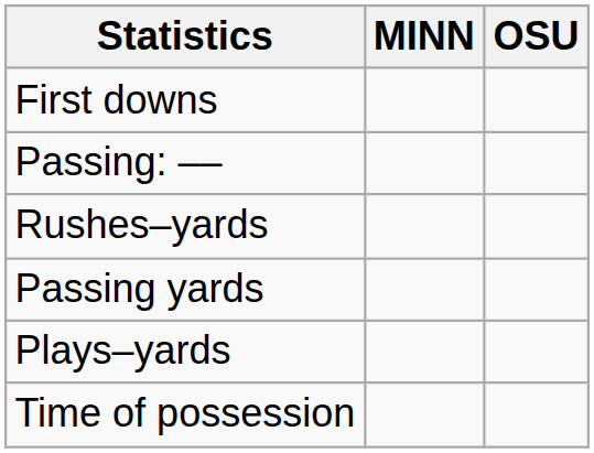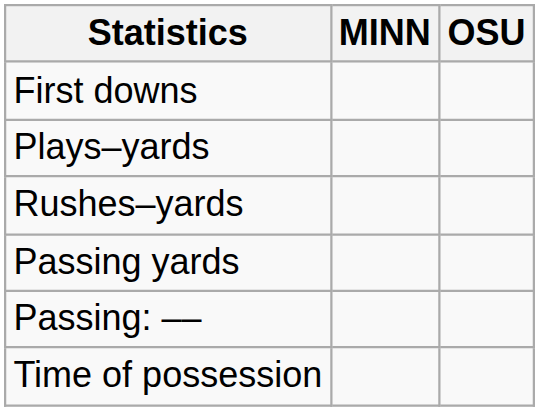rows swapped: Plays–yards <-> Passing: ––
